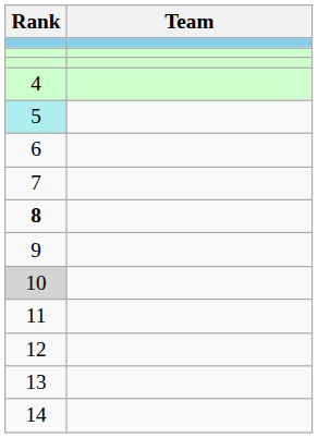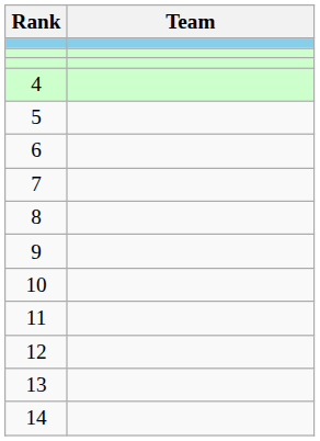row 6 | Rank: paleturquoise background -> no background
row 9 | Rank: bold -> normal
row 11 | Rank: lightgrey background -> no background
